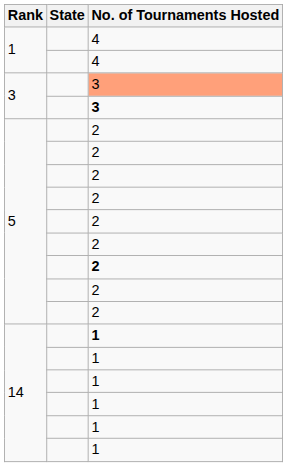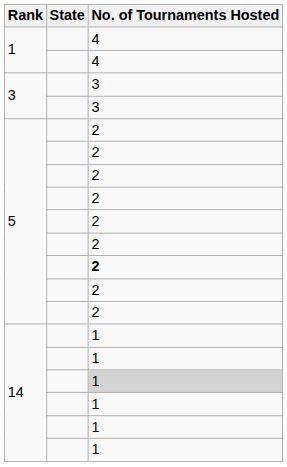row 4 | No. of Tournaments Hosted: lightsalmon background -> no background
row 5 | No. of Tournaments Hosted: bold -> normal
row 15 | No. of Tournaments Hosted: bold -> normal
row 17 | No. of Tournaments Hosted: no background -> lightgrey background
